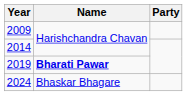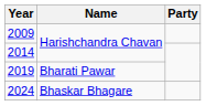2019 | Name: bold -> normal
